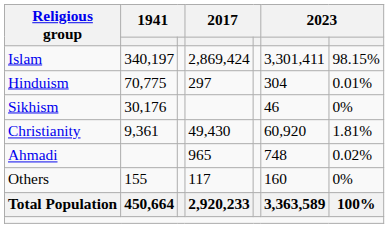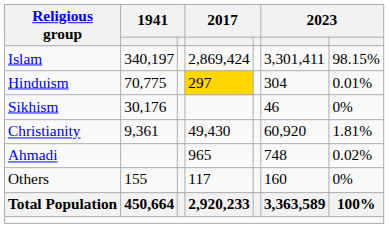Hinduism | column 4: no background -> gold background
